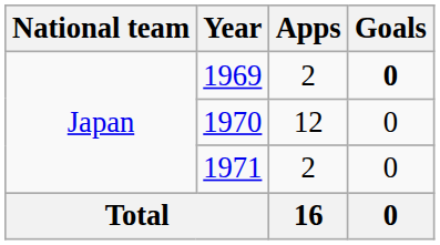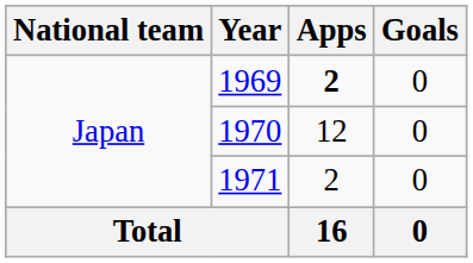1969 | Apps: normal -> bold
1969 | Goals: bold -> normal
